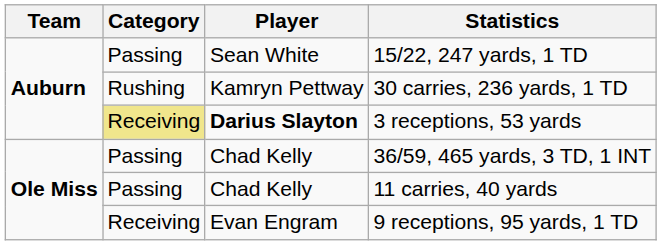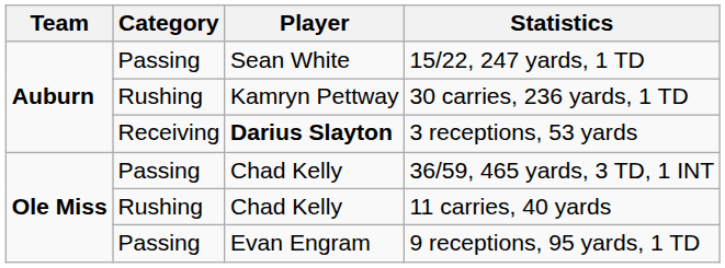3 receptions, 53 yards | Category: khaki background -> no background
11 carries, 40 yards | Category: Passing -> Rushing
9 receptions, 95 yards, 1 TD | Category: Receiving -> Passing
